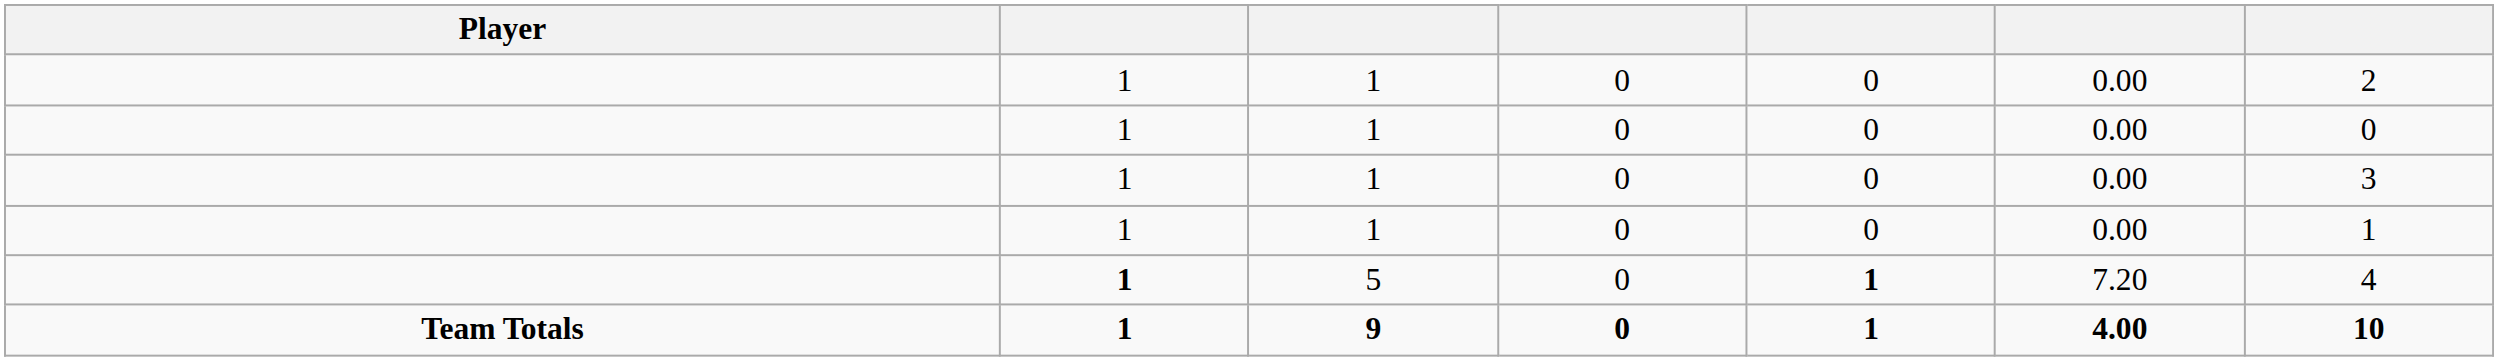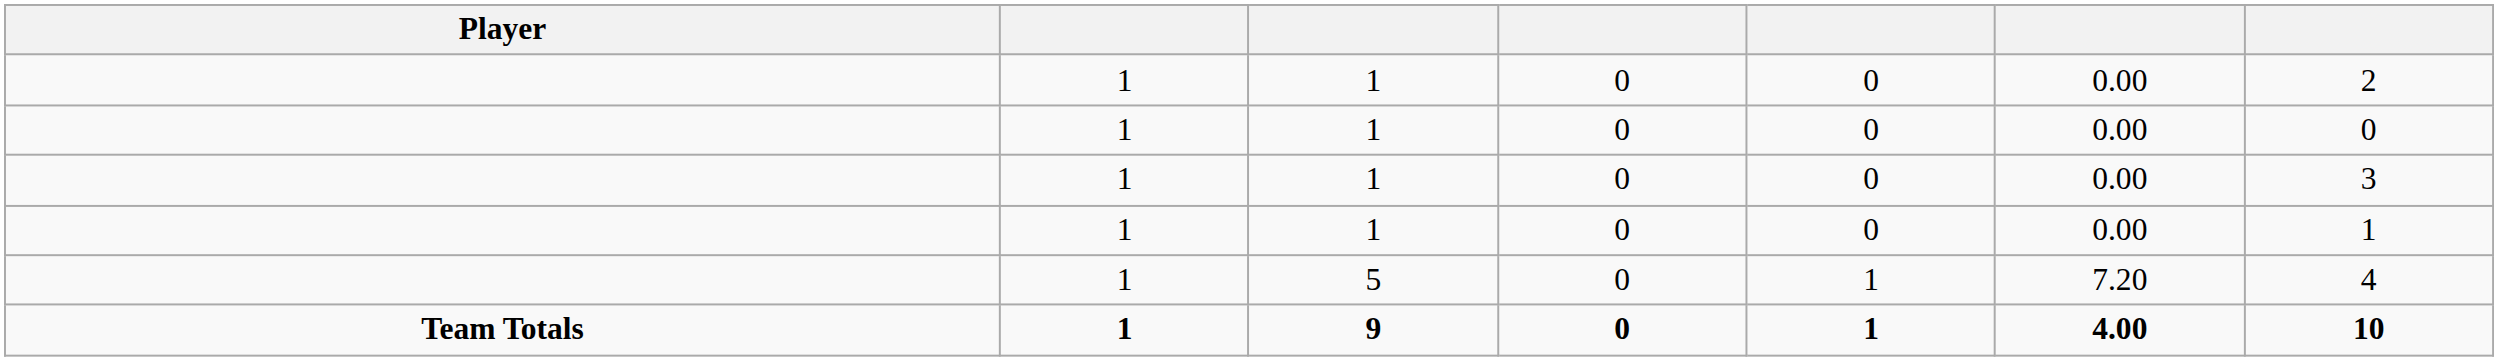5 | column 2: bold -> normal
5 | column 5: bold -> normal
